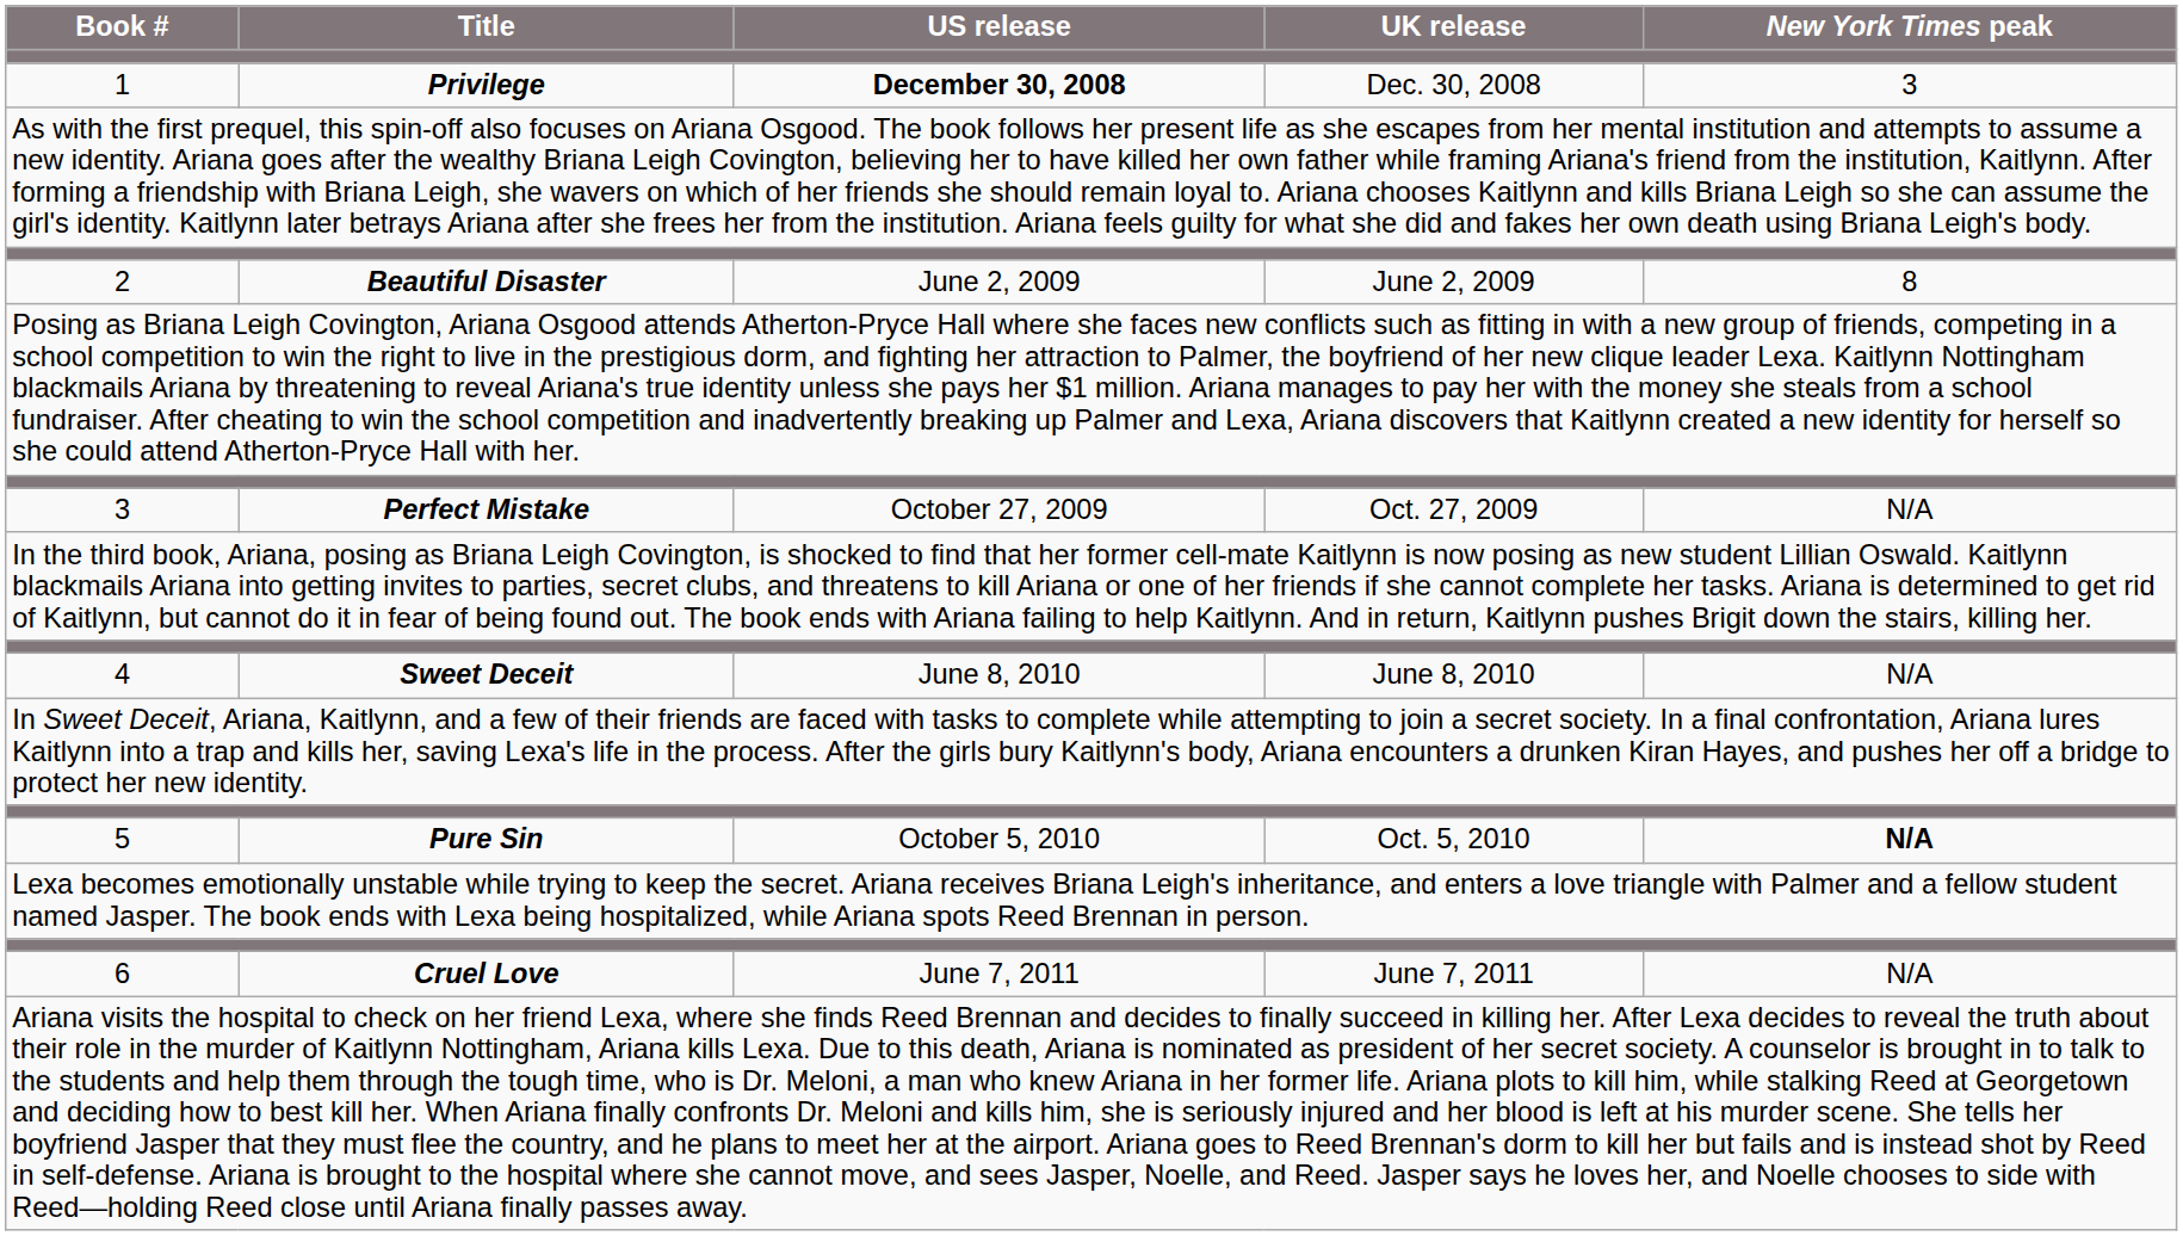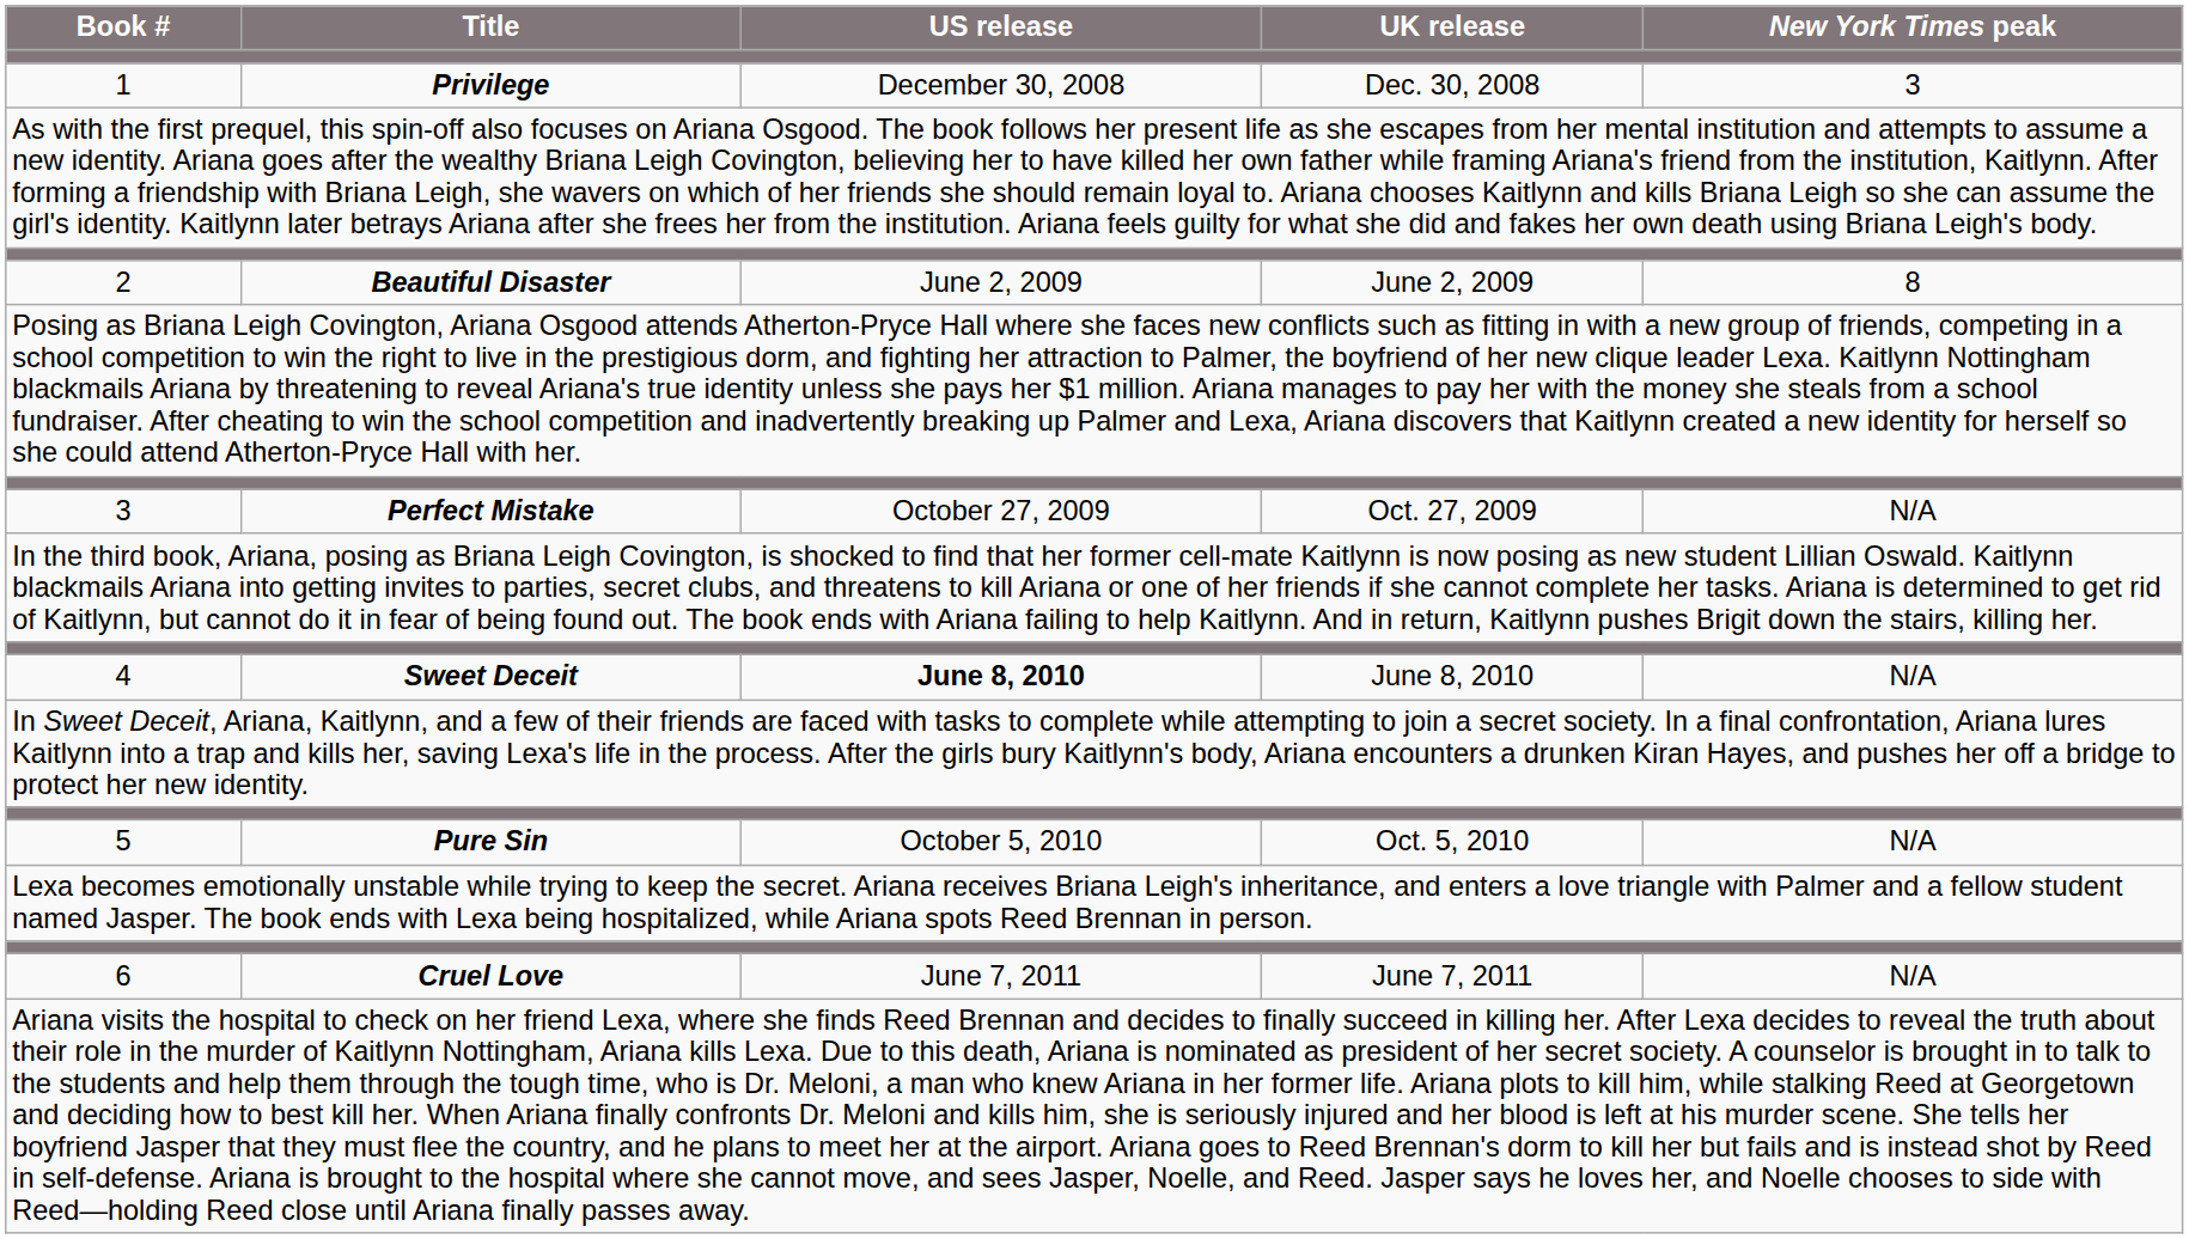1 | US release: bold -> normal
4 | US release: normal -> bold
5 | New York Times peak: bold -> normal
